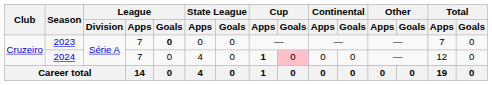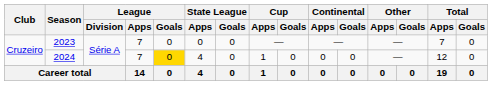2023 | League / Goals: bold -> normal
2024 | League / Goals: no background -> gold background
2024 | Cup / Apps: bold -> normal
2024 | Cup / Goals: pink background -> no background
